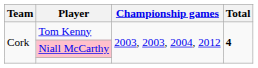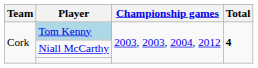Tom Kenny | Player: no background -> lightblue background
Niall McCarthy | Player: pink background -> no background
